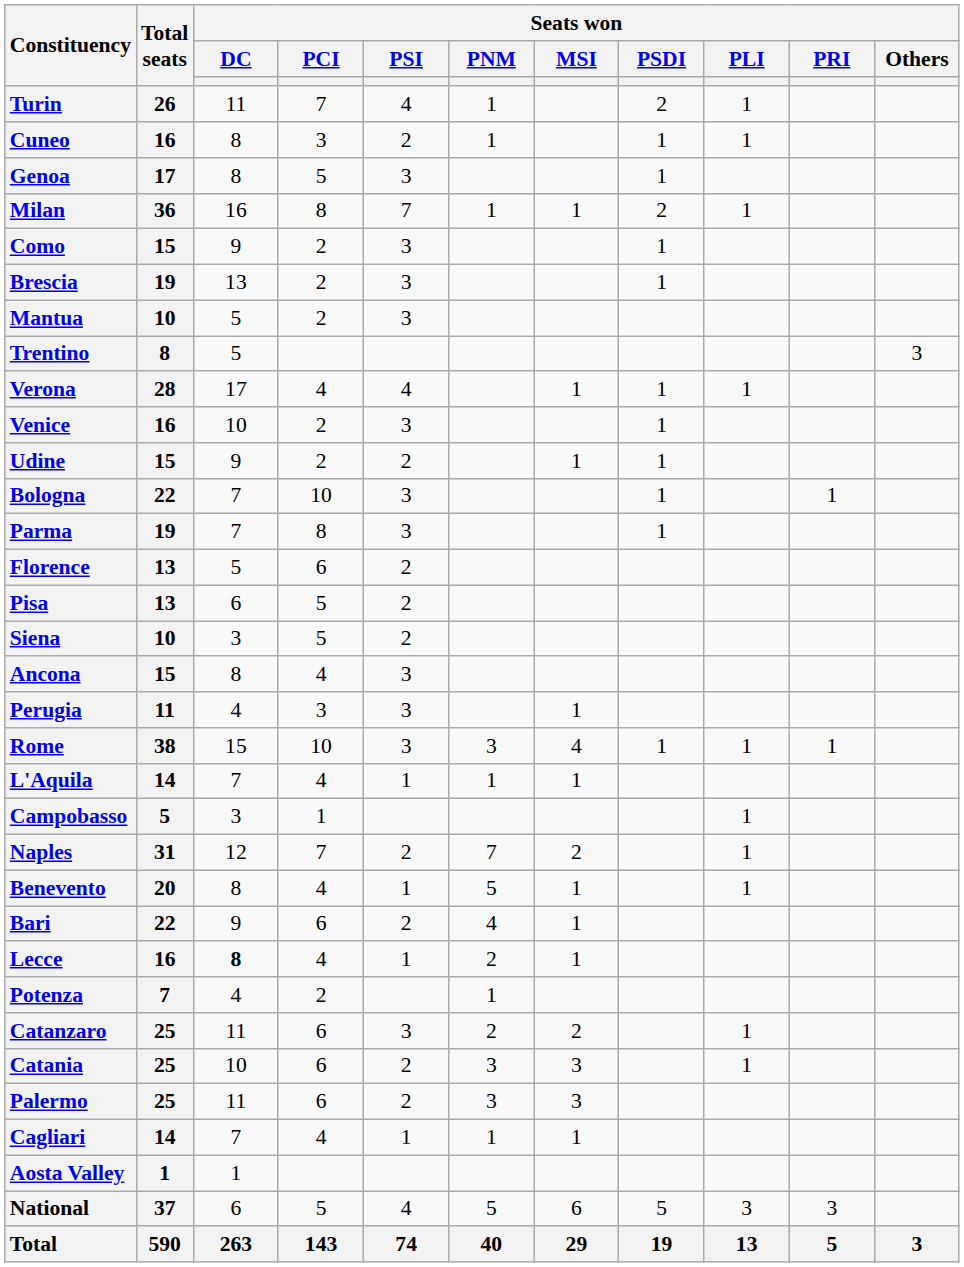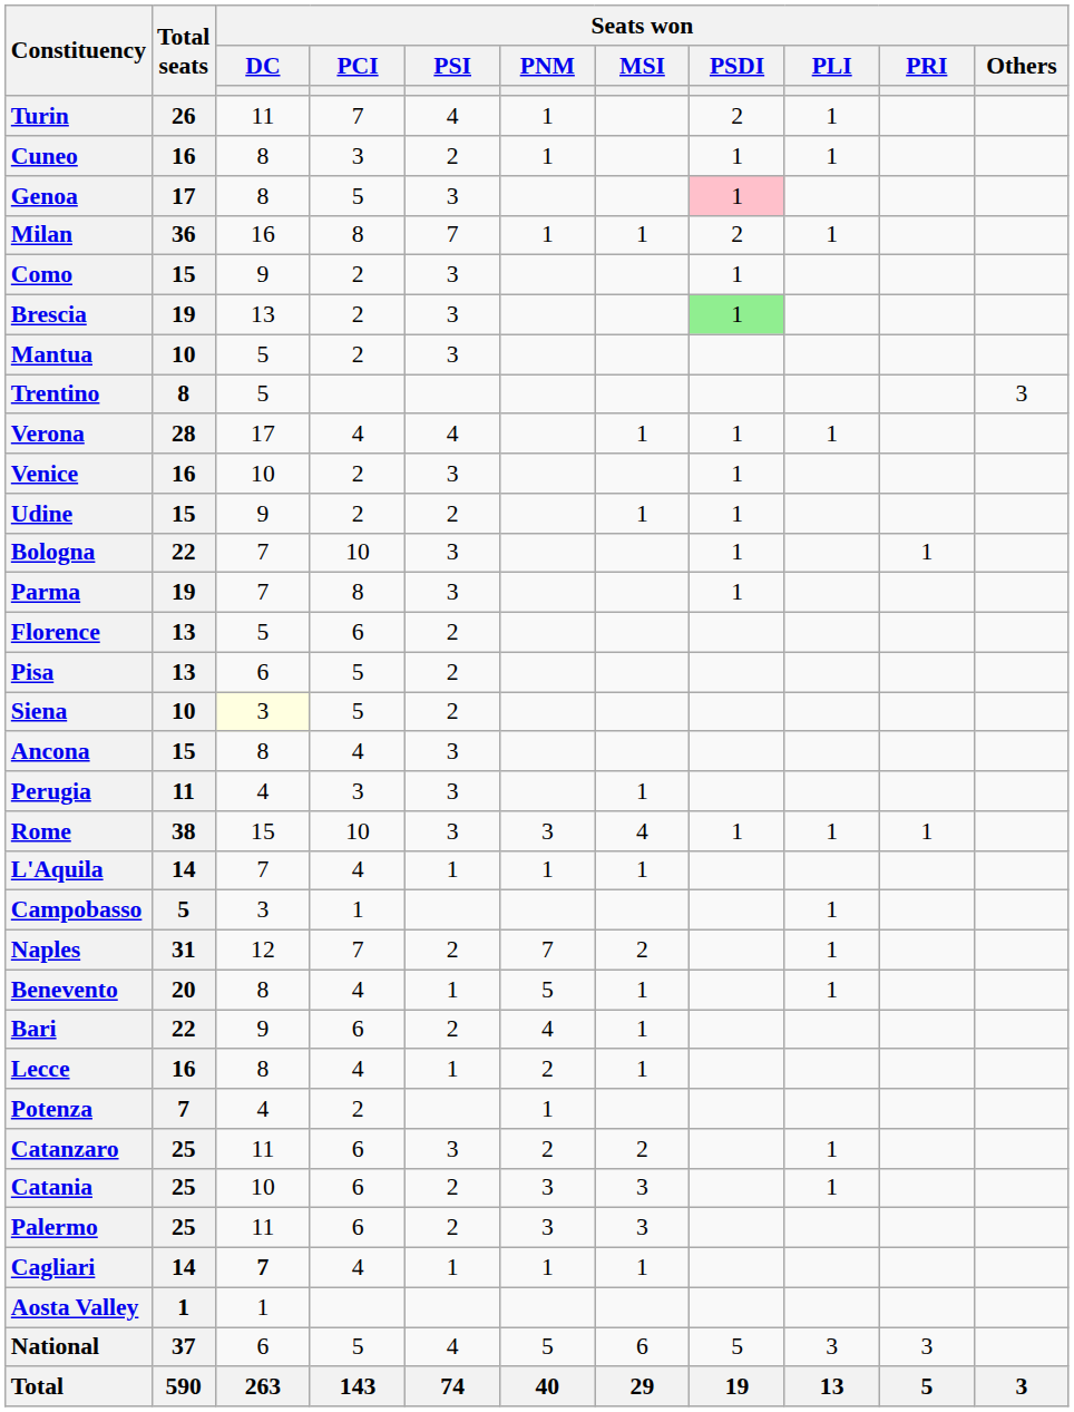Genoa | Seats won / PSDI: no background -> pink background
Brescia | Seats won / PSDI: no background -> lightgreen background
Siena | Seats won / DC: no background -> lightyellow background
Lecce | Seats won / DC: bold -> normal
Cagliari | Seats won / DC: normal -> bold
